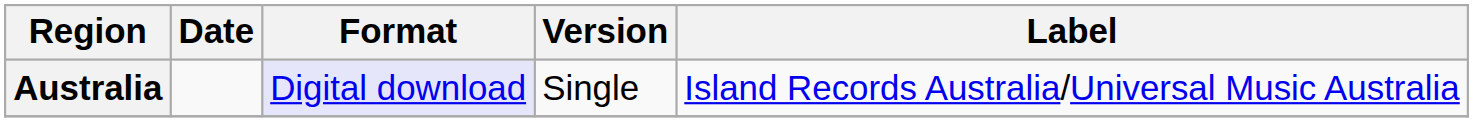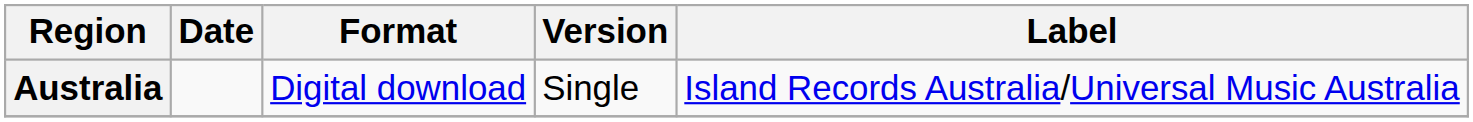Australia | Format: lavender background -> no background
